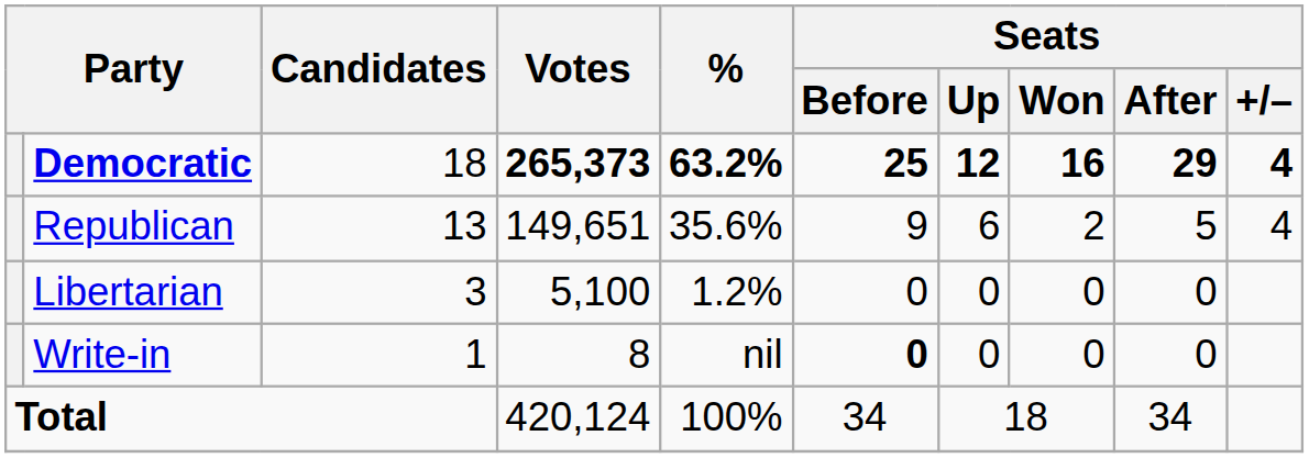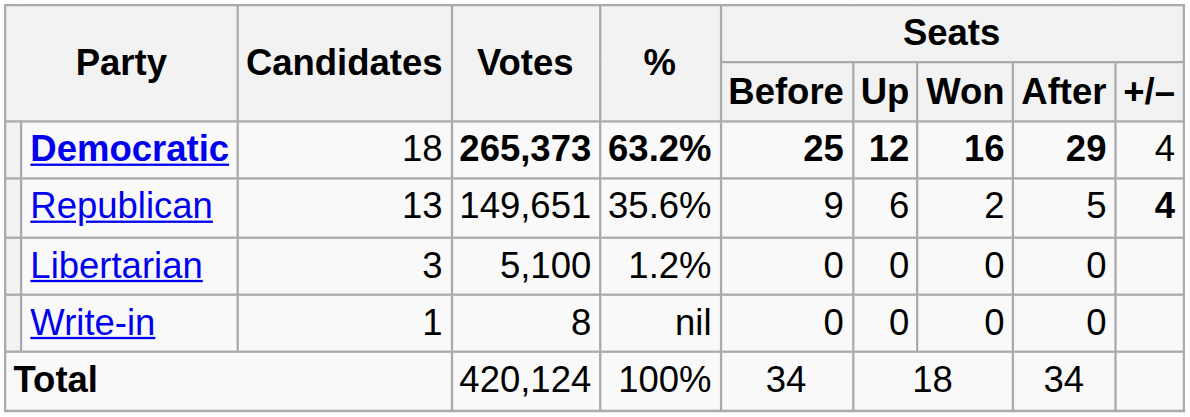Democratic | Seats / +/–: bold -> normal
Republican | Seats / +/–: normal -> bold
Write-in | Seats / Before: bold -> normal
